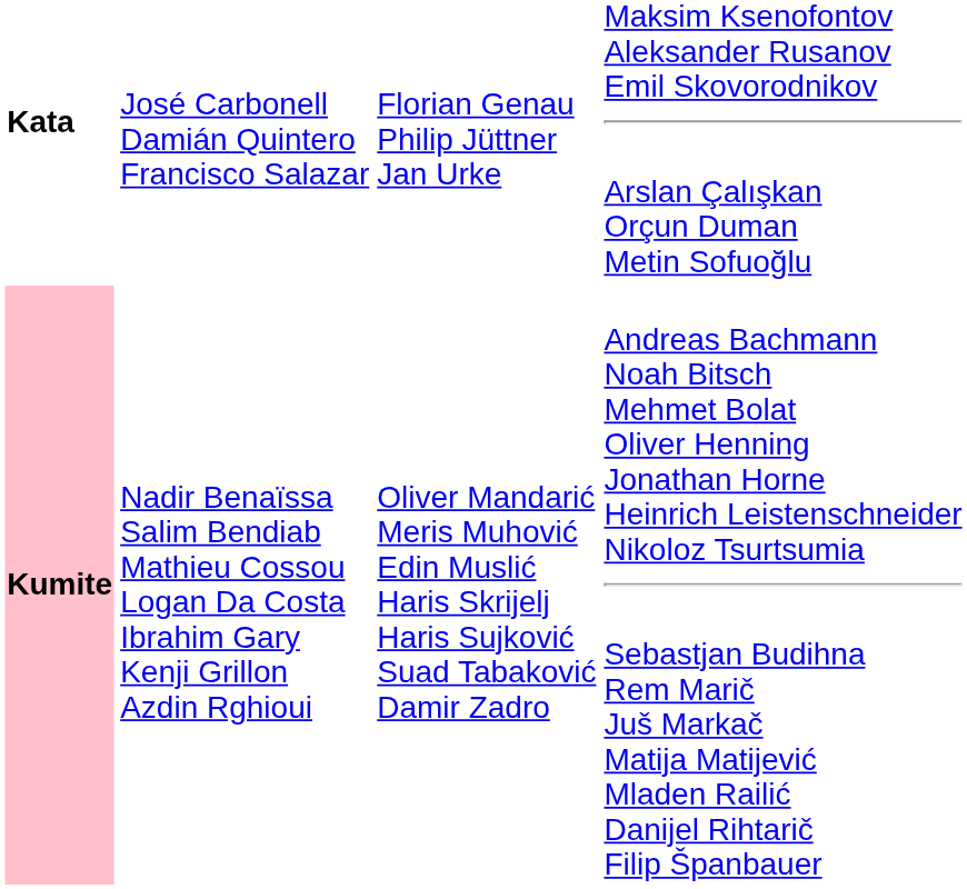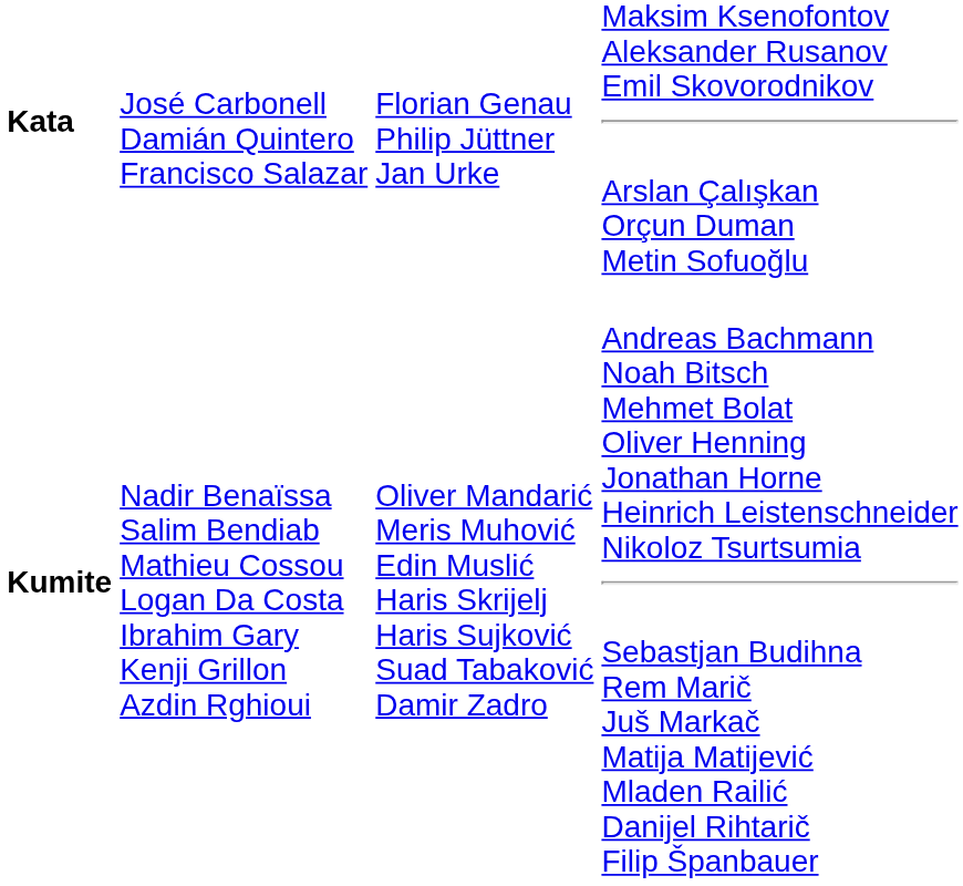Kumite | column 1: pink background -> no background
